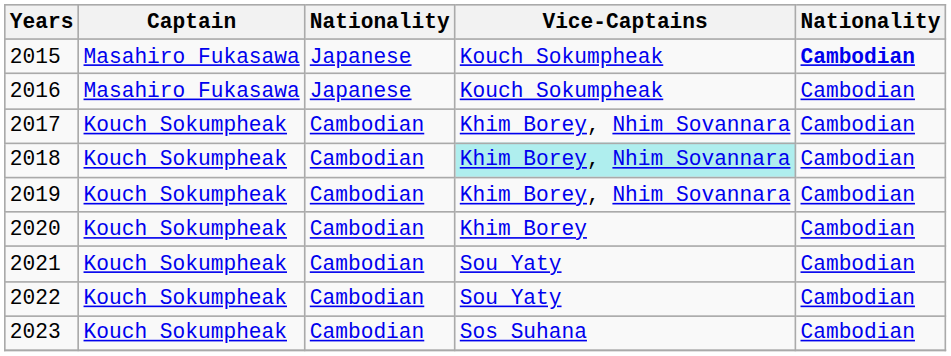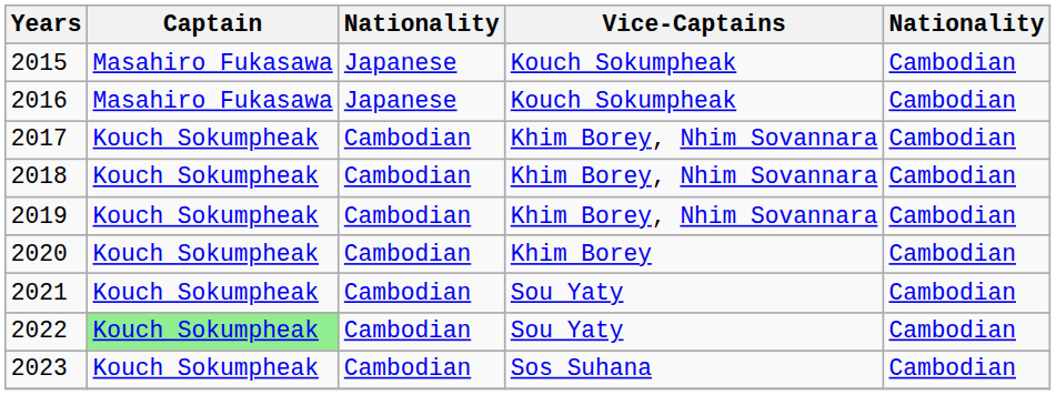2015 | column 5: bold -> normal
2018 | Vice-Captains: paleturquoise background -> no background
2022 | Captain: no background -> lightgreen background
